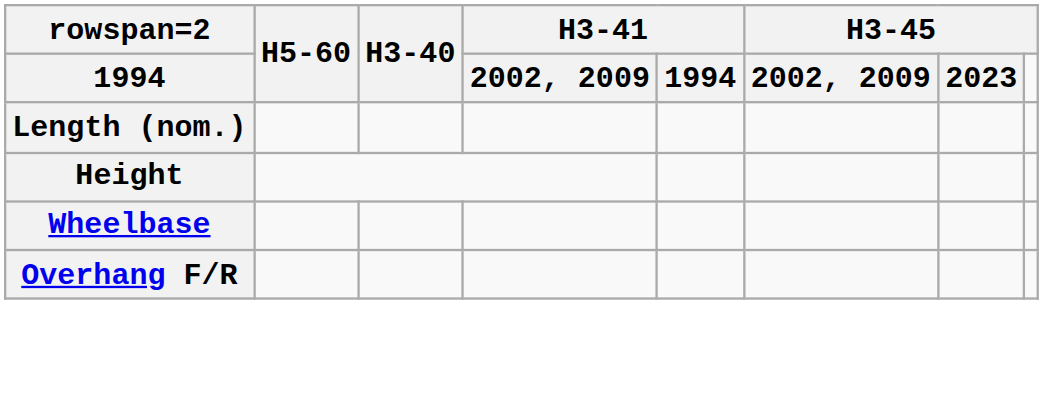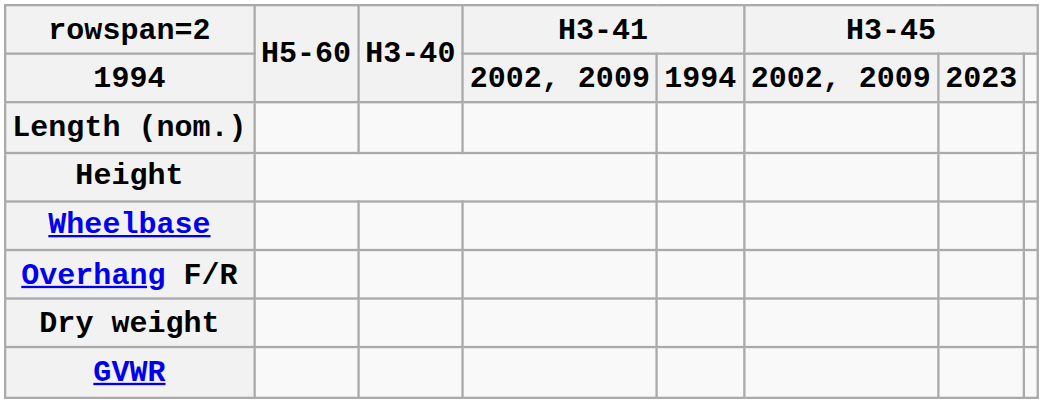+ row: Dry weight
+ row: GVWR
